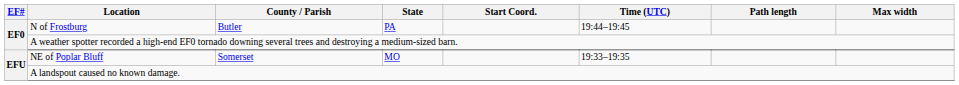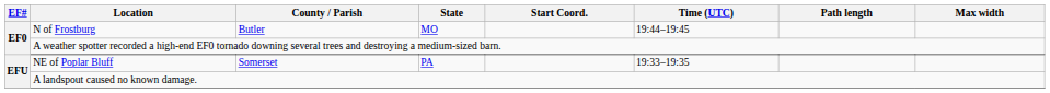N of Frostburg | State: PA -> MO
NE of Poplar Bluff | State: MO -> PA
